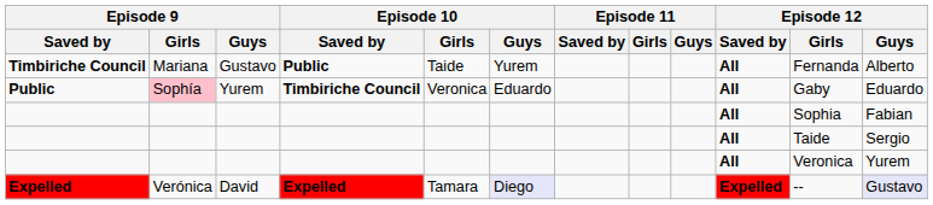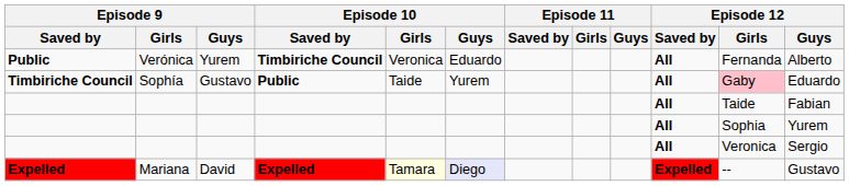row 3 | Episode 9 / Saved by: Timbiriche Council -> Public
row 3 | Episode 9 / Girls: Mariana -> Verónica
row 3 | Episode 9 / Guys: Gustavo -> Yurem
row 3 | Episode 10 / Saved by: Public -> Timbiriche Council
row 3 | Episode 10 / Girls: Taide -> Veronica
row 3 | Episode 10 / Guys: Yurem -> Eduardo
row 4 | Episode 9 / Saved by: Public -> Timbiriche Council
row 4 | Episode 9 / Girls: pink background -> no background
row 4 | Episode 9 / Guys: Yurem -> Gustavo
row 4 | Episode 10 / Saved by: Timbiriche Council -> Public
row 4 | Episode 10 / Girls: Veronica -> Taide
row 4 | Episode 10 / Guys: Eduardo -> Yurem
row 4 | Episode 12 / Girls: no background -> pink background
row 5 | Episode 12 / Girls: Sophia -> Taide
row 6 | Episode 12 / Girls: Taide -> Sophia
row 6 | Episode 12 / Guys: Sergio -> Yurem
row 7 | Episode 12 / Guys: Yurem -> Sergio
row 8 | Episode 9 / Girls: Verónica -> Mariana
row 8 | Episode 10 / Girls: no background -> lightyellow background
row 8 | Episode 12 / Guys: lavender background -> no background
